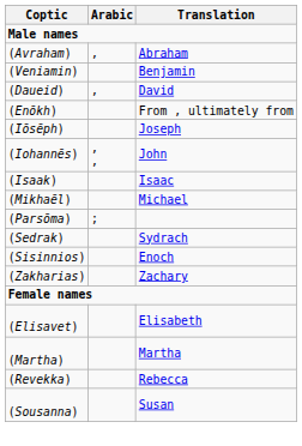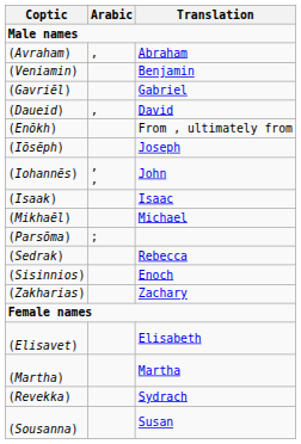+ row: (Gavriēl) | Gabriel
(Sedrak) | Translation: Sydrach -> Rebecca
(Revekka) | Translation: Rebecca -> Sydrach
